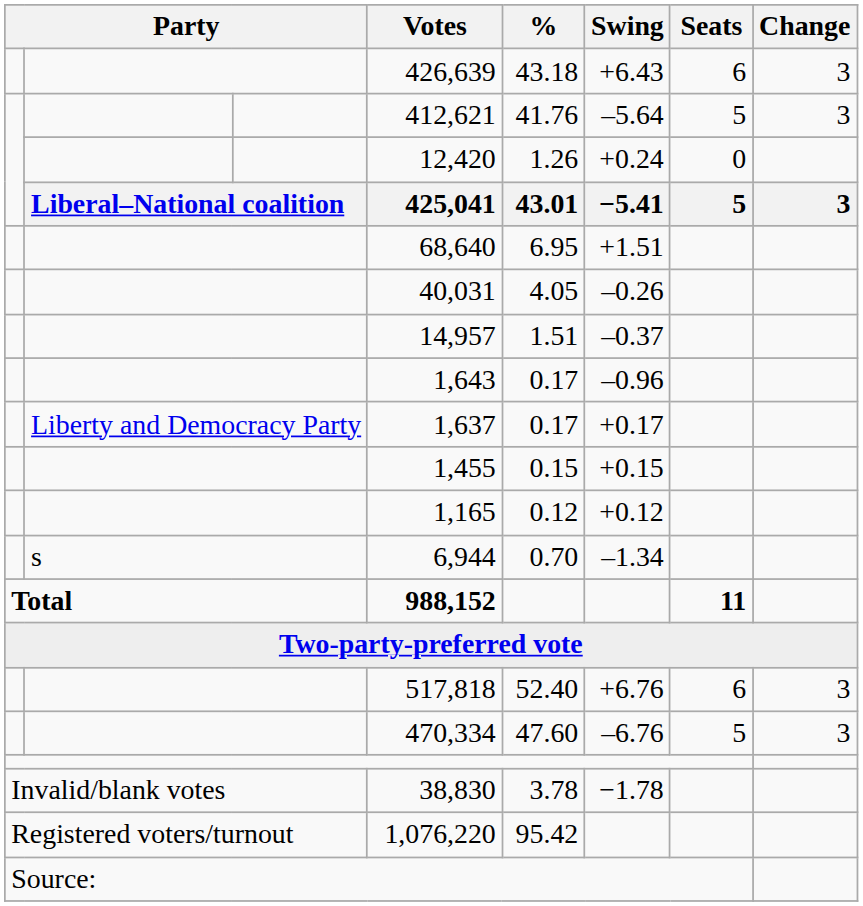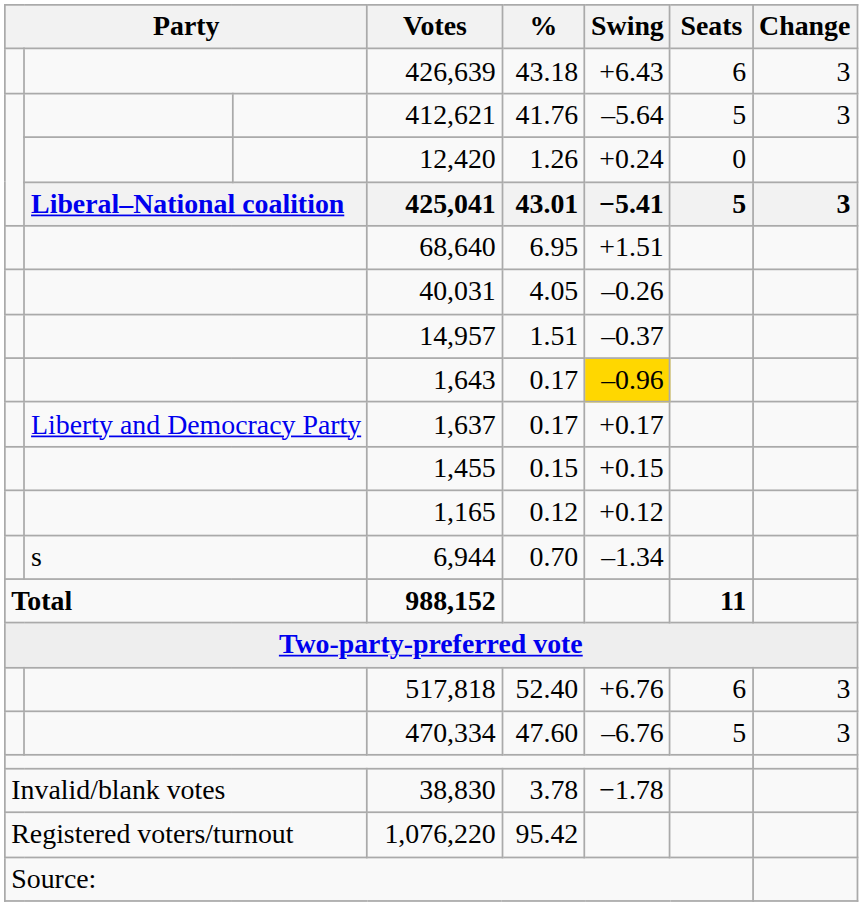1,643 | Swing: no background -> gold background
